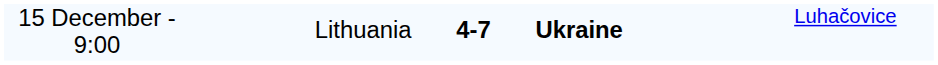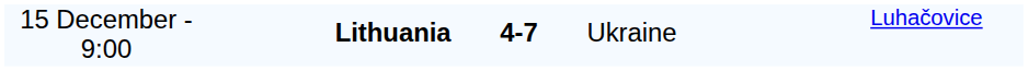Lithuania | column 2: normal -> bold
Lithuania | column 4: bold -> normal
